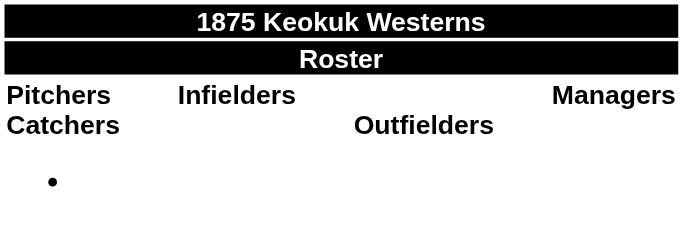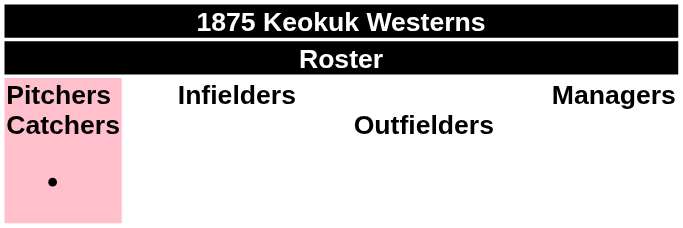Pitchers Catchers | column 1: no background -> pink background
